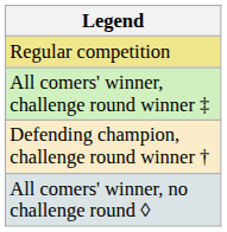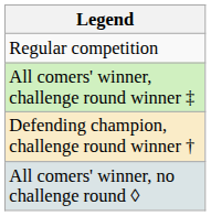row 2 | column 1: khaki background -> no background
